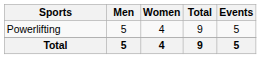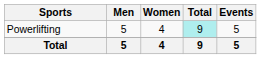Powerlifting | Total: no background -> paleturquoise background
